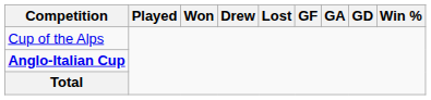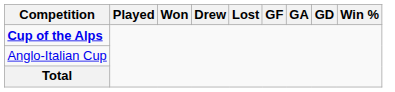Cup of the Alps | Competition: normal -> bold
Anglo-Italian Cup | Competition: bold -> normal
